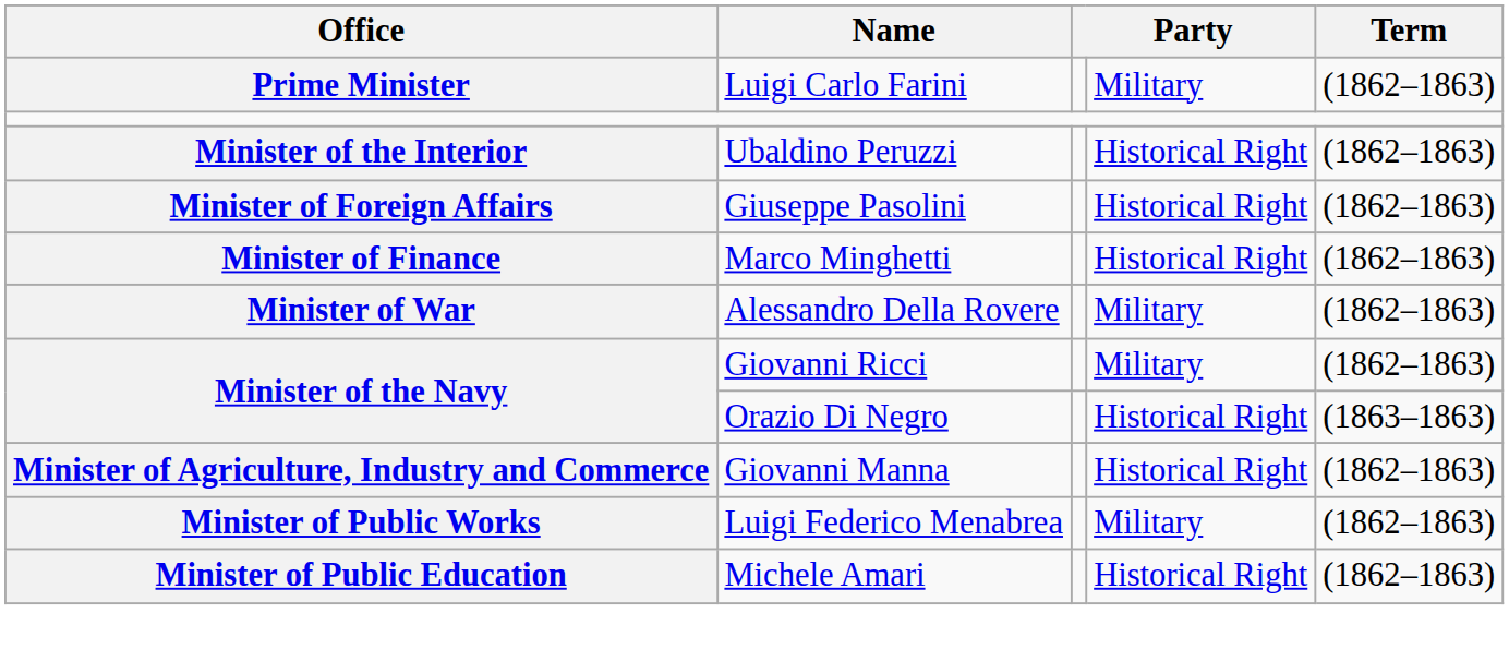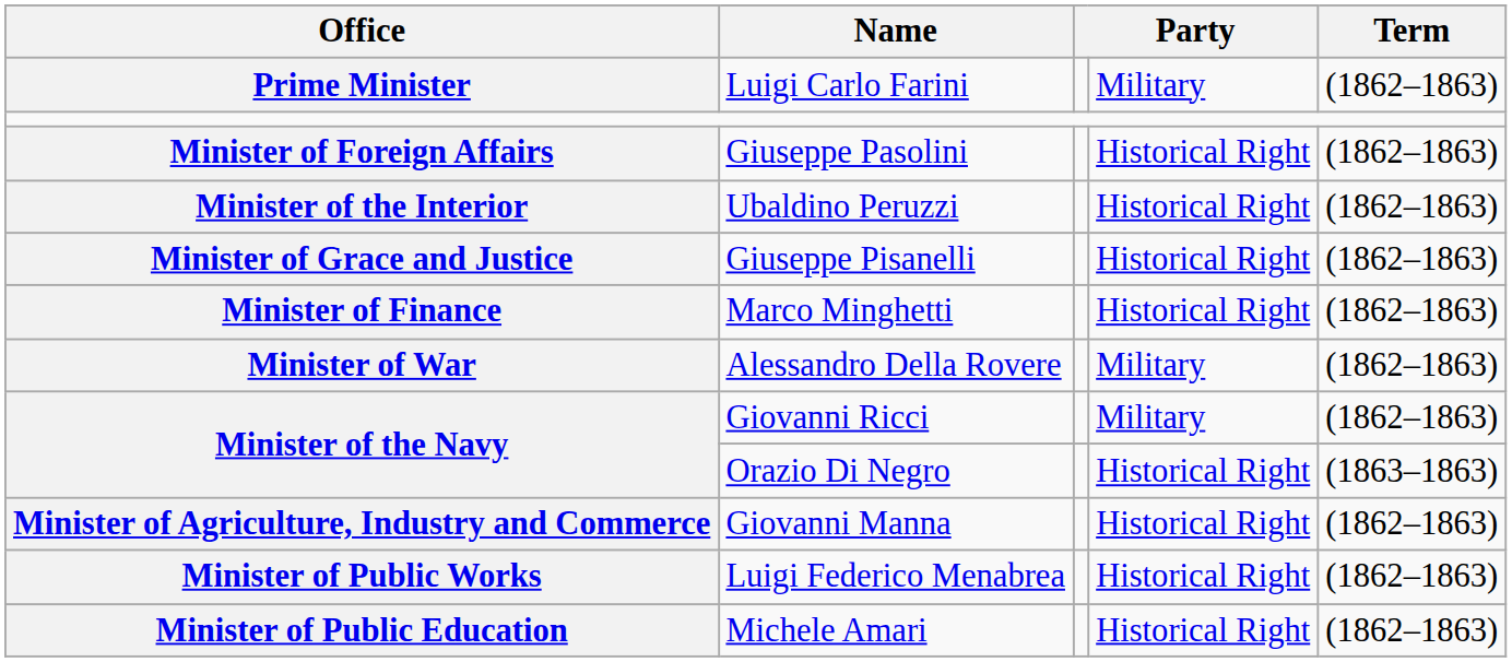rows swapped: Minister of the Interior <-> Minister of Foreign Affairs
+ row: Minister of Grace and Justice | Giuseppe Pisanelli | Historical Right | (1862–1863)
Minister of Public Works | column 4: Military -> Historical Right
